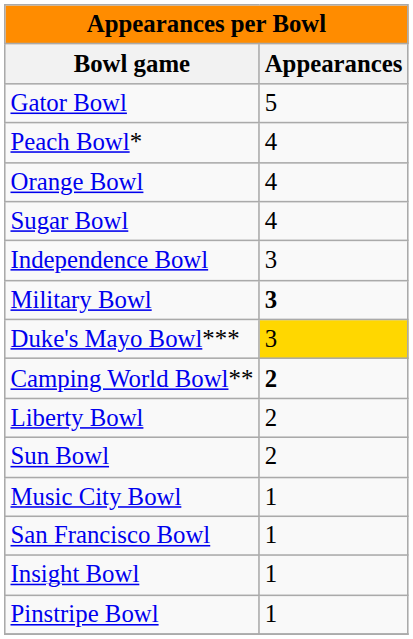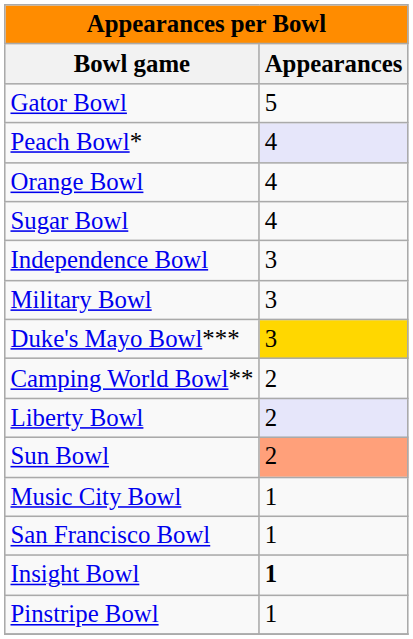Peach Bowl* | Appearances: no background -> lavender background
Military Bowl | Appearances: bold -> normal
Camping World Bowl** | Appearances: bold -> normal
Liberty Bowl | Appearances: no background -> lavender background
Sun Bowl | Appearances: no background -> lightsalmon background
Insight Bowl | Appearances: normal -> bold
